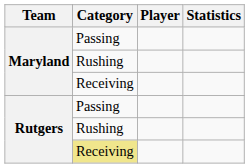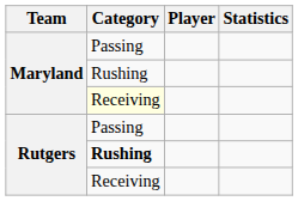Maryland / Receiving | Category: no background -> lightyellow background
Rutgers / Rushing | Category: normal -> bold
Rutgers / Receiving | Category: khaki background -> no background
